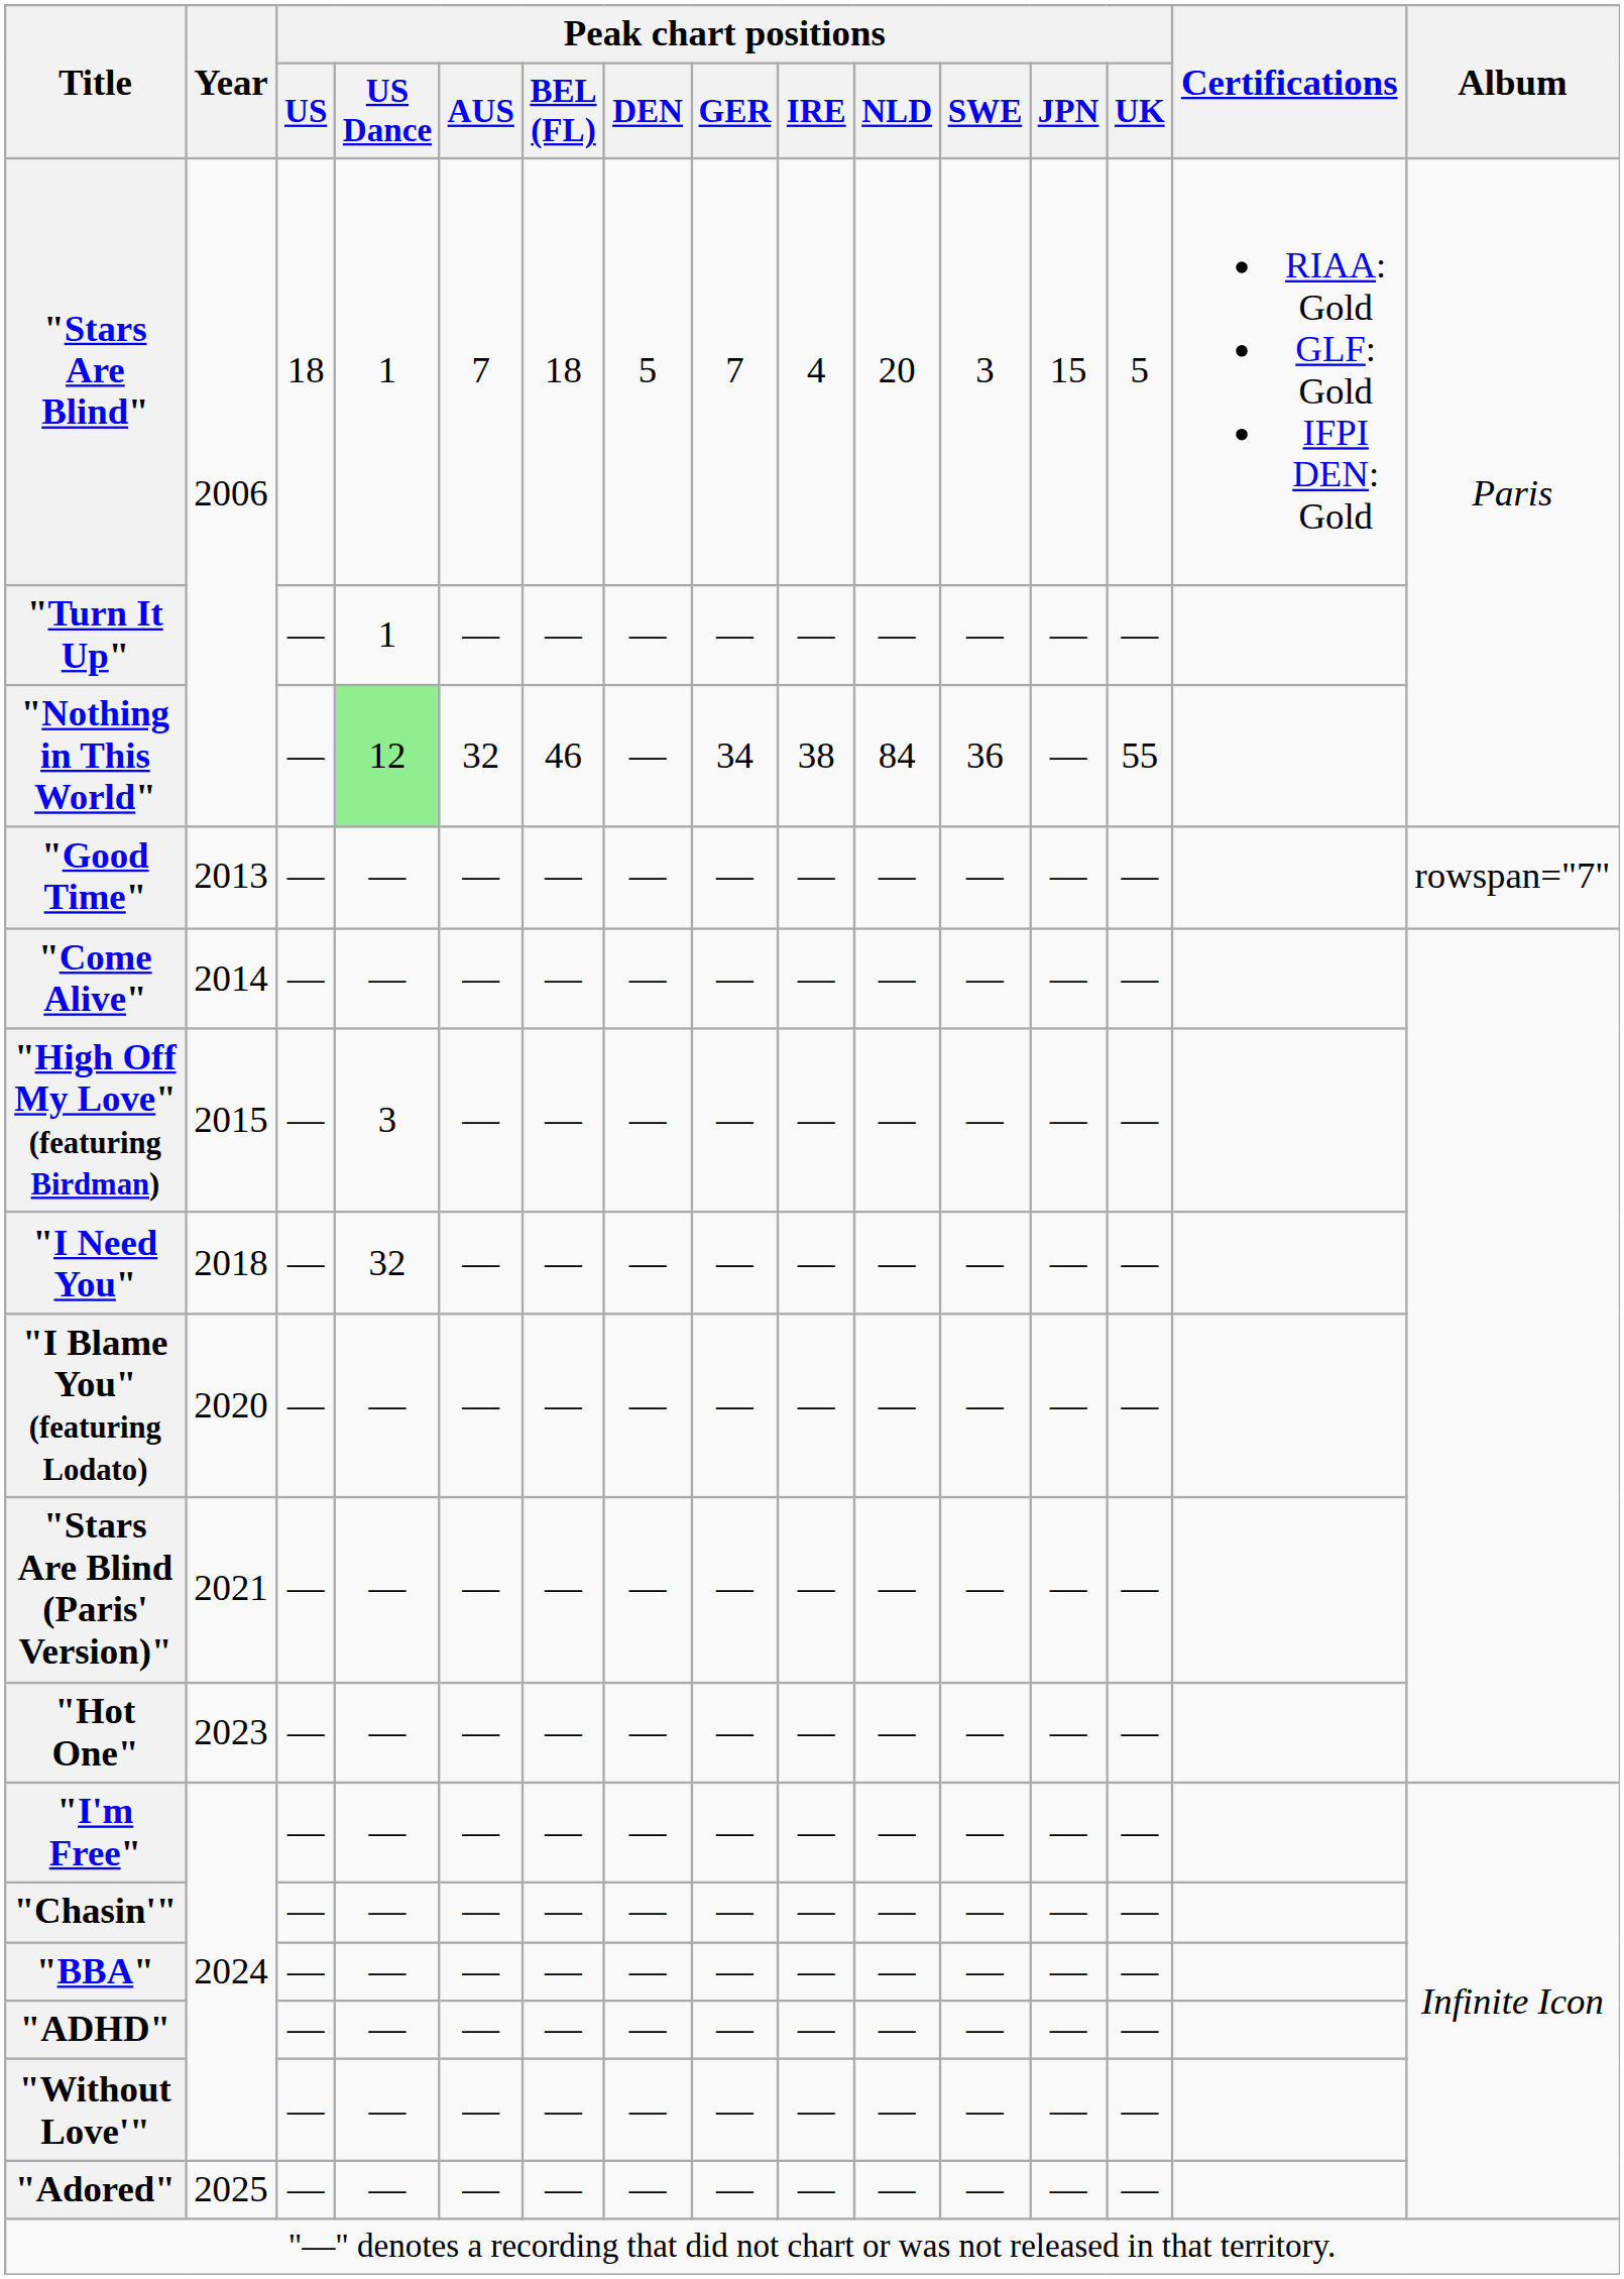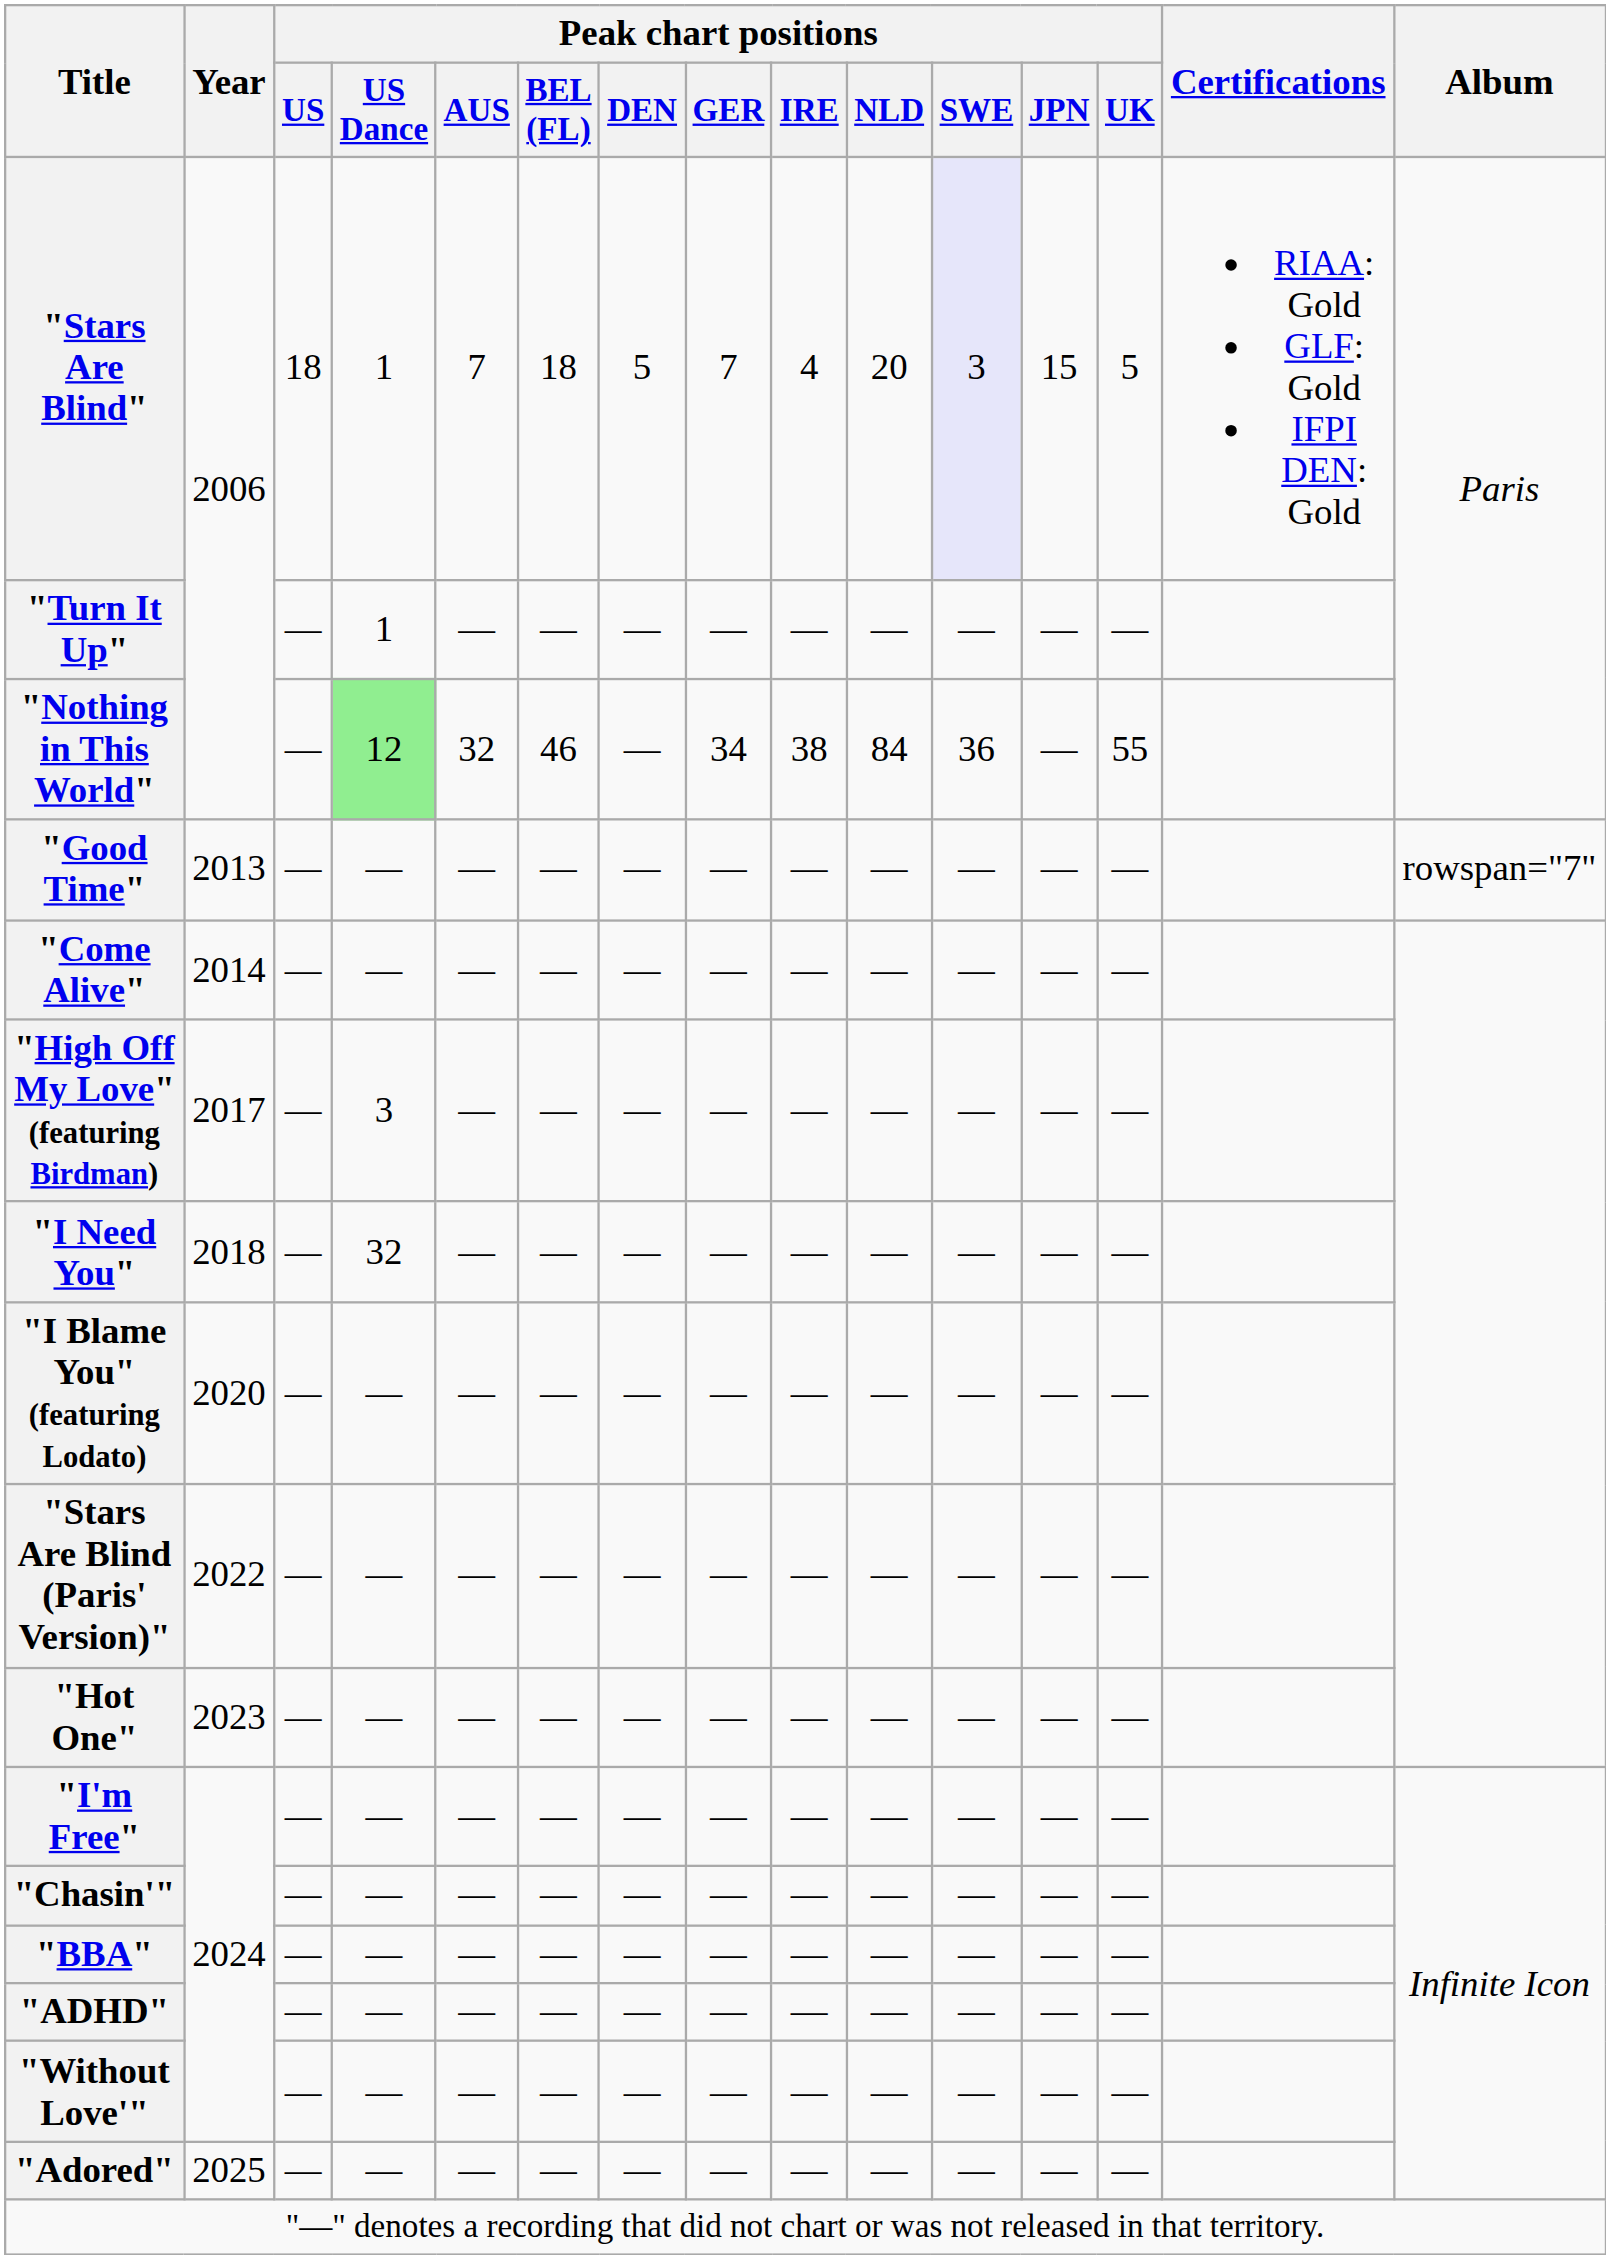"Stars Are Blind" | Peak chart positions / SWE: no background -> lavender background
"High Off My Love" (featuring Birdman) | Year: 2015 -> 2017
"Stars Are Blind (Paris' Version)" | Year: 2021 -> 2022
